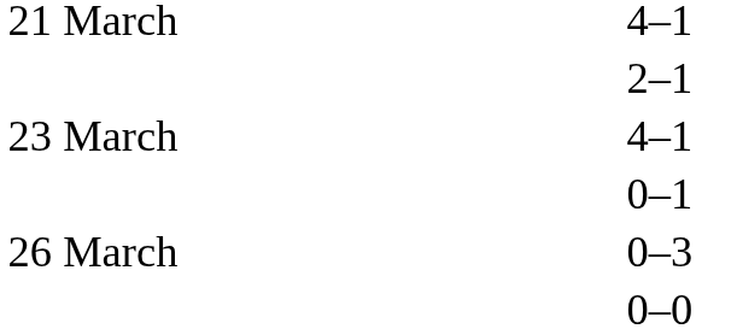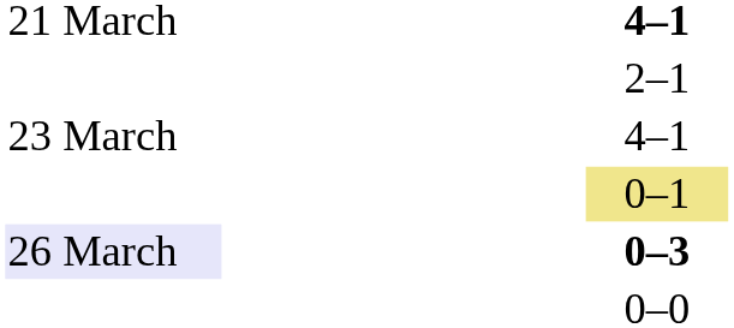21 March / 4–1 | column 2: normal -> bold
0–1 | column 2: no background -> khaki background
0–3 | column 1: no background -> lavender background
0–3 | column 2: normal -> bold
